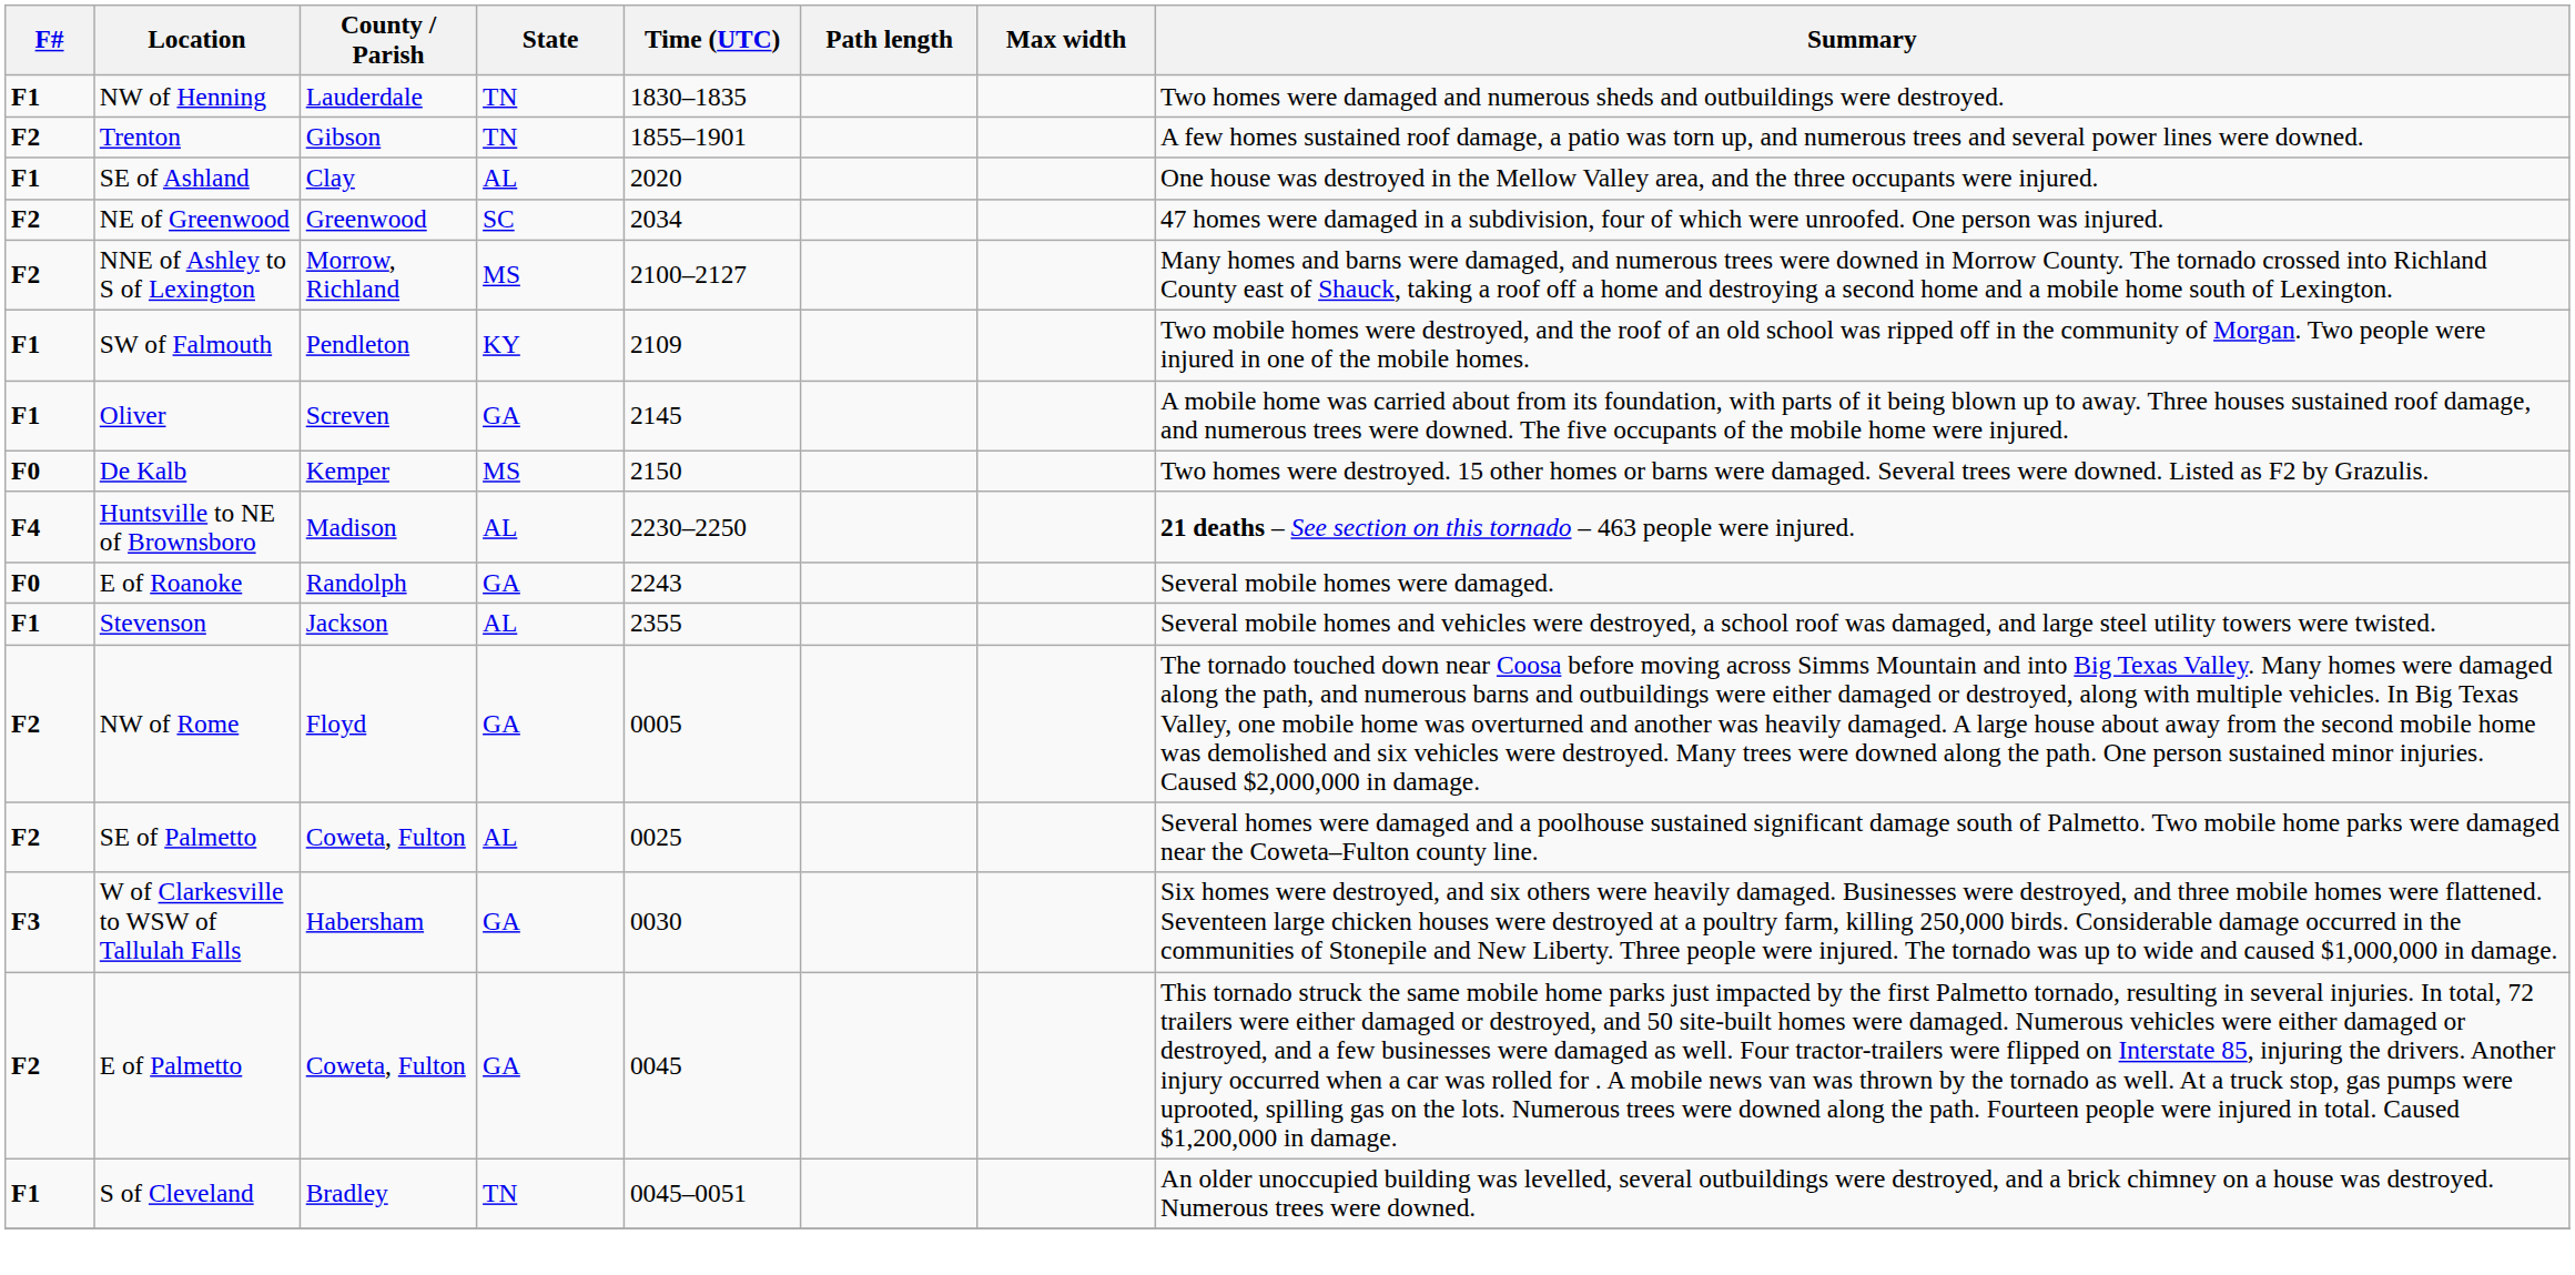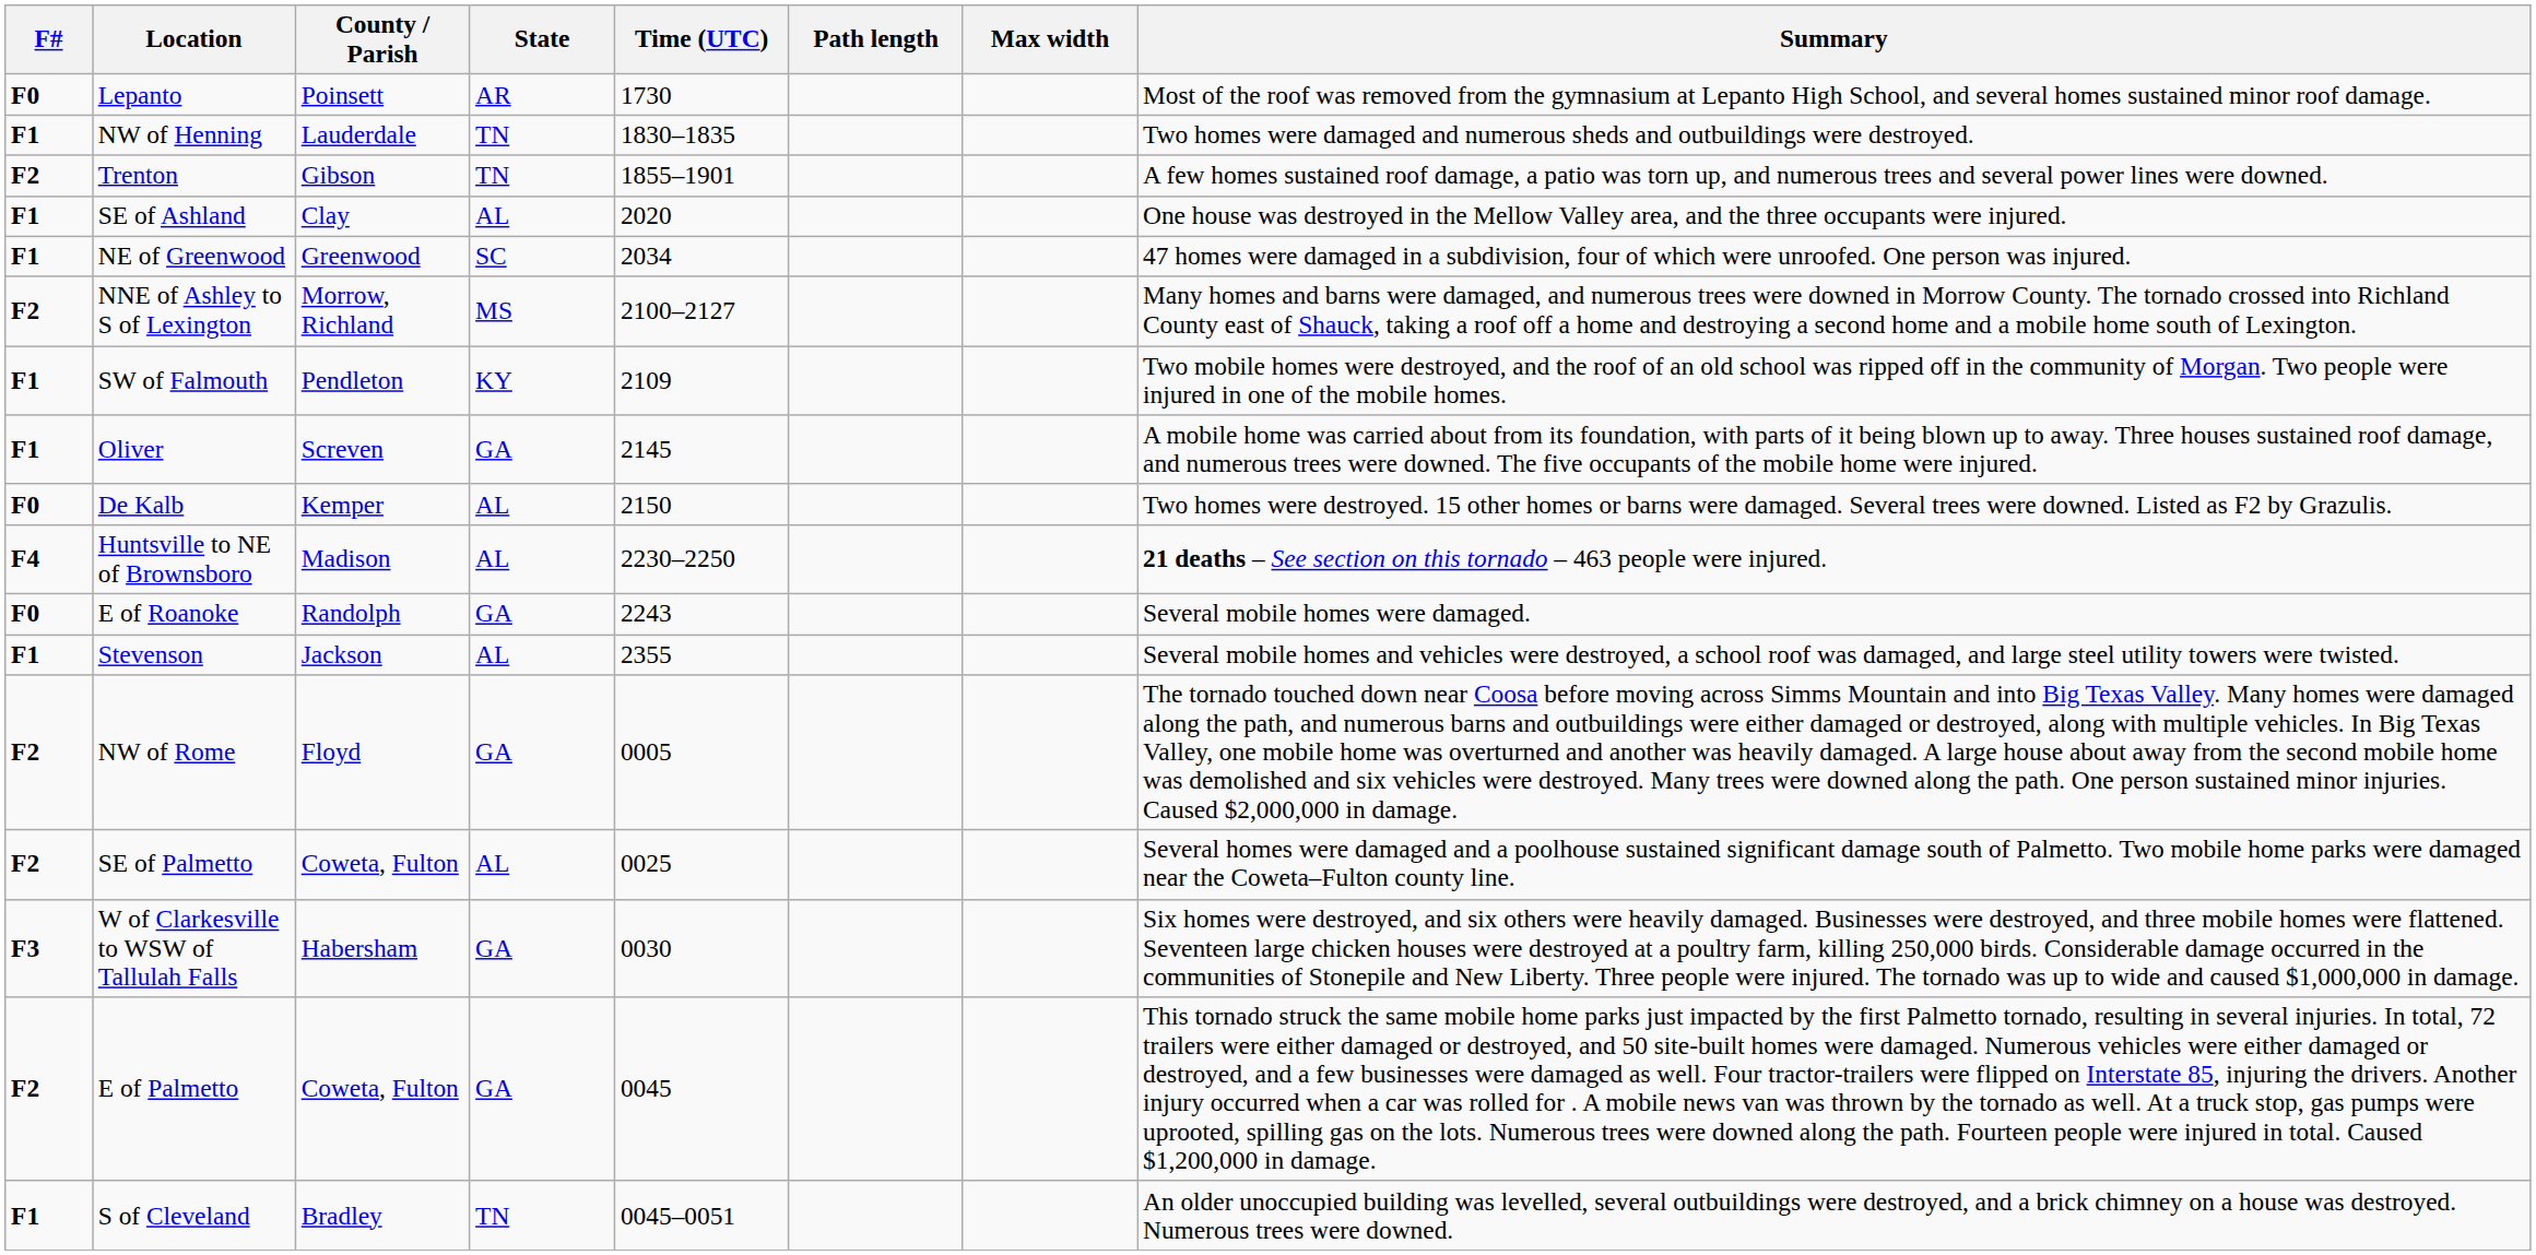+ row: F0 | Lepanto | Poinsett | AR | 1730 | Most of the roof was removed from the gymnasium at Lepanto High School, and several homes sustained minor roof damage.
NE of Greenwood | F#: F2 -> F1
De Kalb | State: MS -> AL
